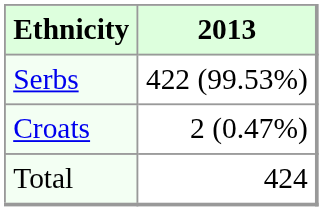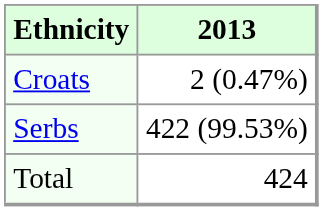rows swapped: Serbs <-> Croats
